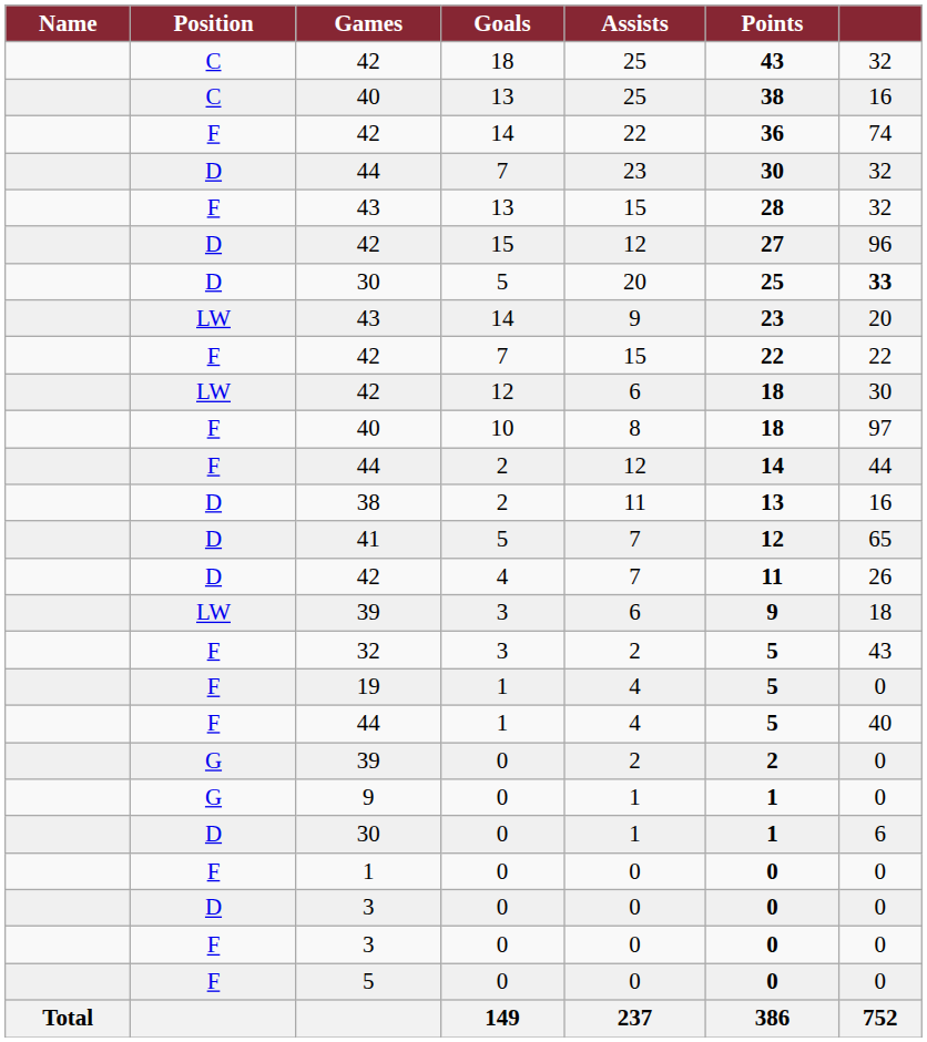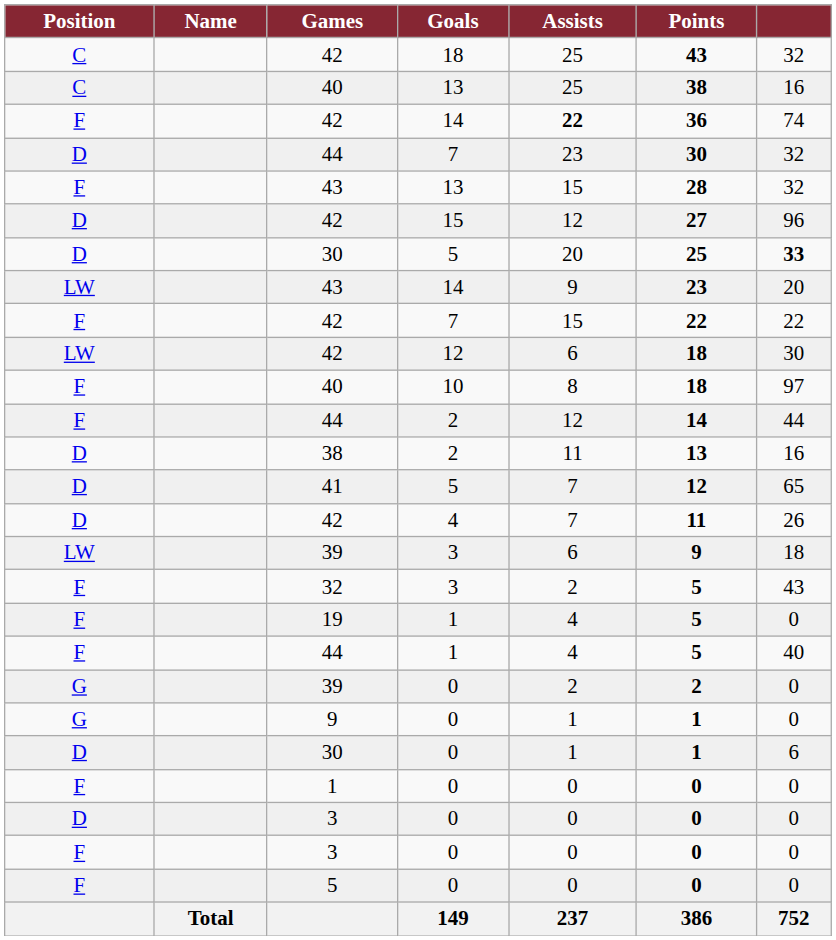columns swapped: Name <-> Position
42 / 14 | Assists: normal -> bold
